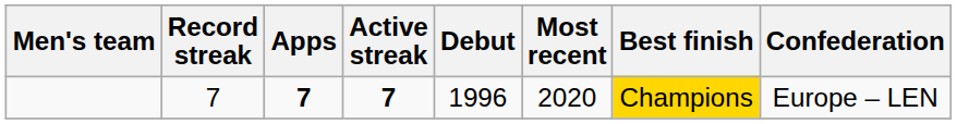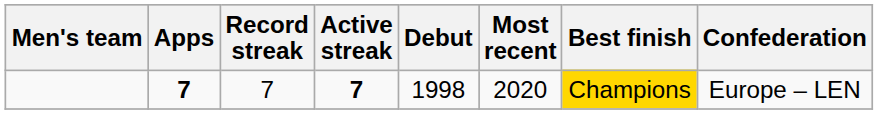columns swapped: Apps <-> Record streak
row 2 | Debut: 1996 -> 1998
